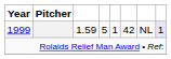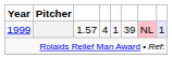1999 | column 3: 1.59 -> 1.57
1999 | column 4: 5 -> 4
1999 | column 6: 42 -> 39
1999 | column 7: no background -> pink background
